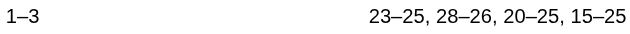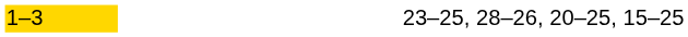row 1 | column 1: no background -> gold background
